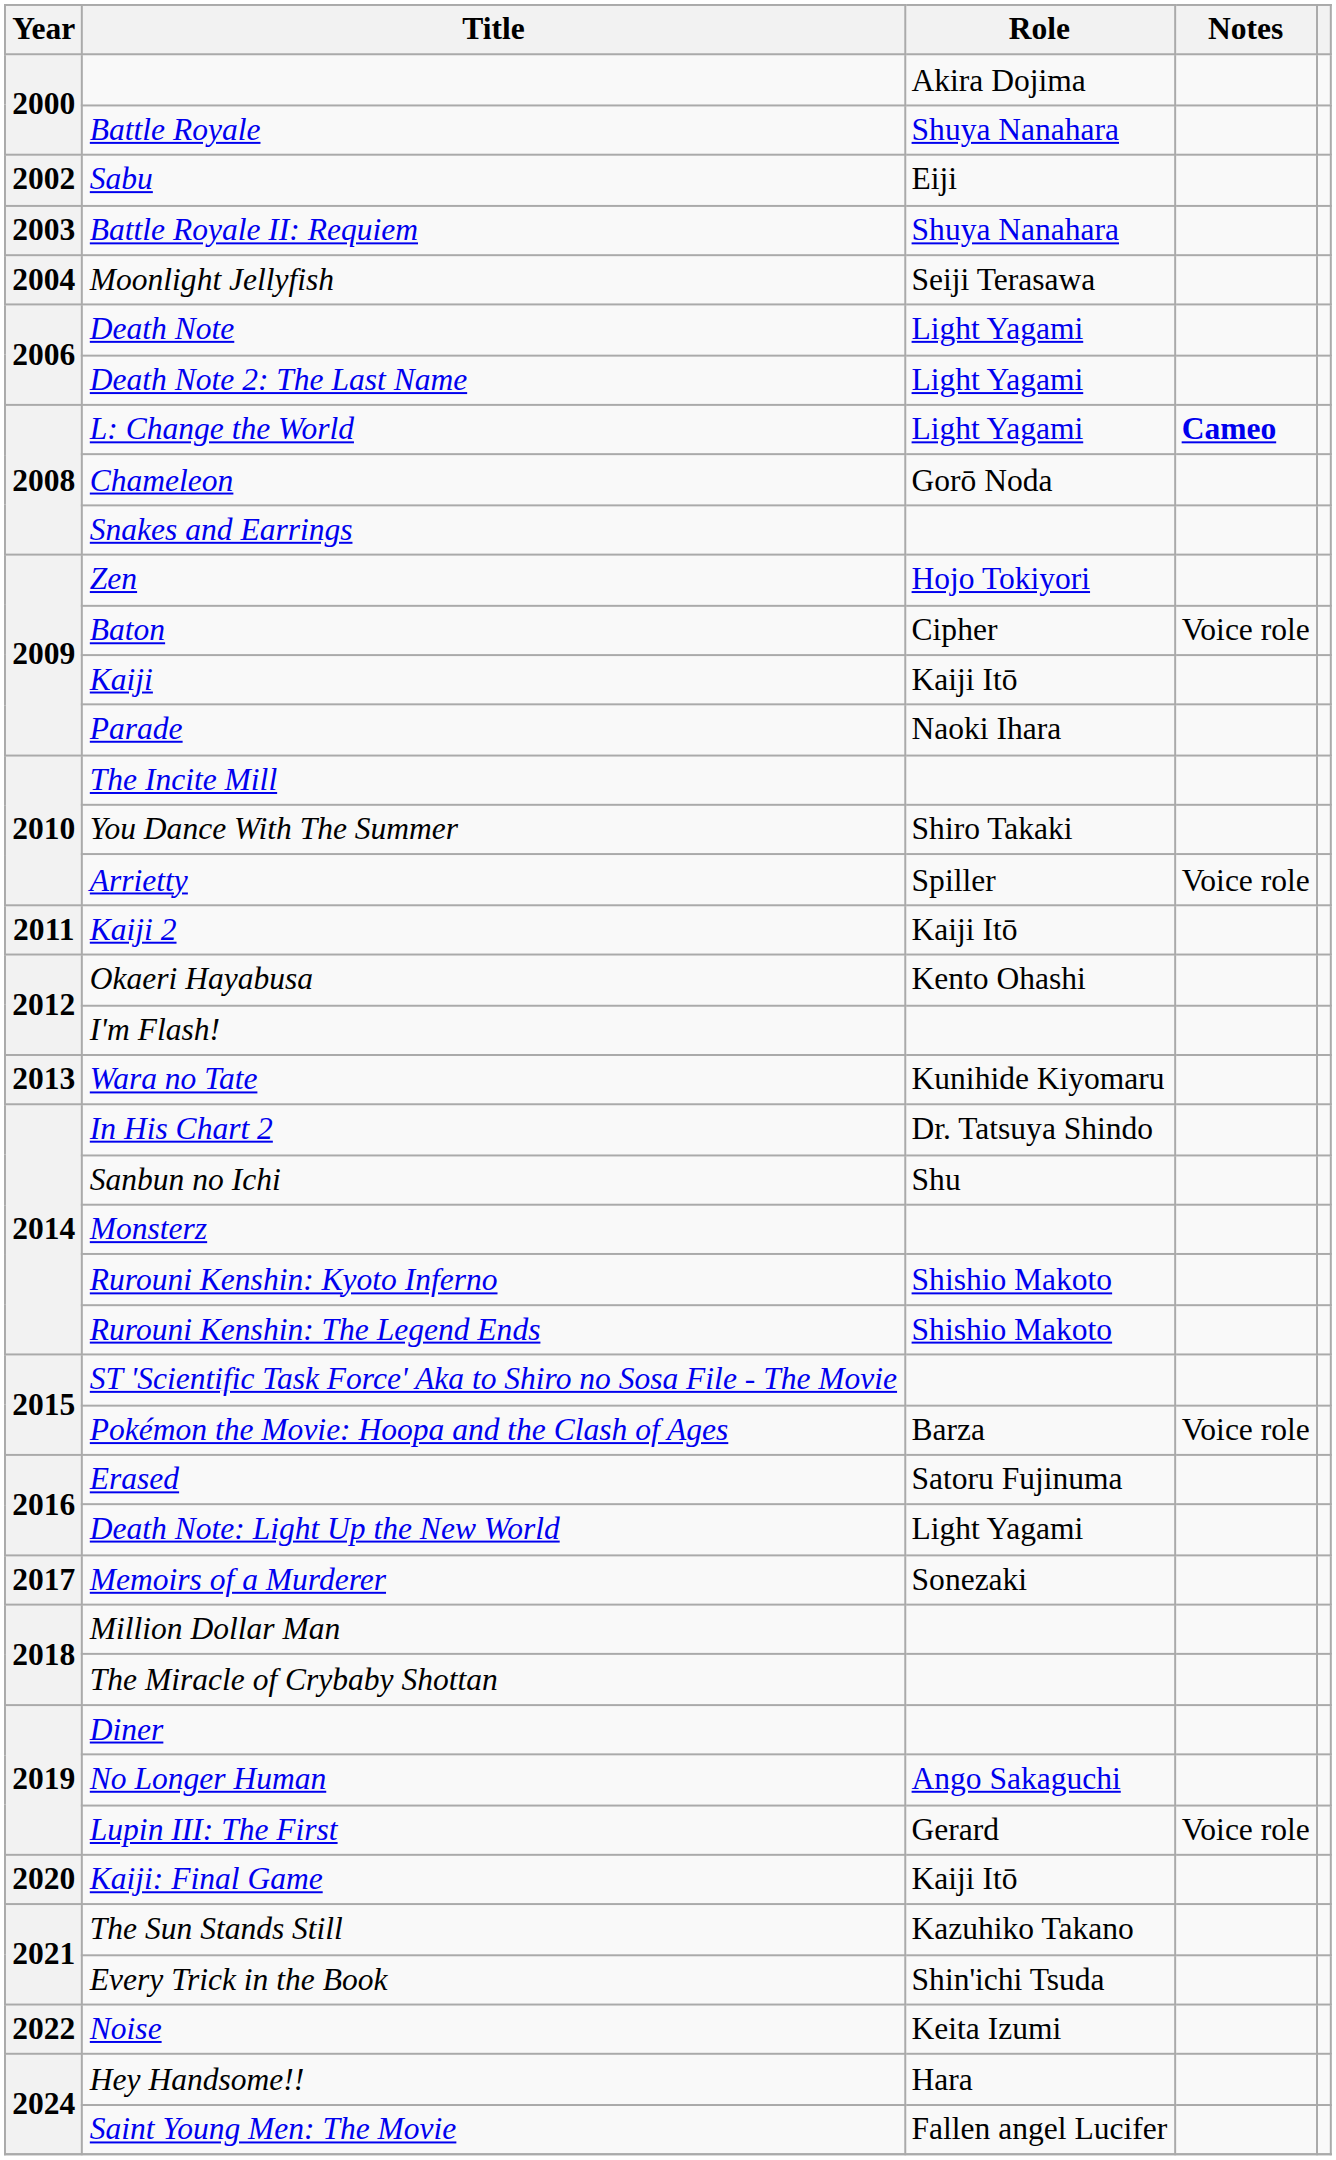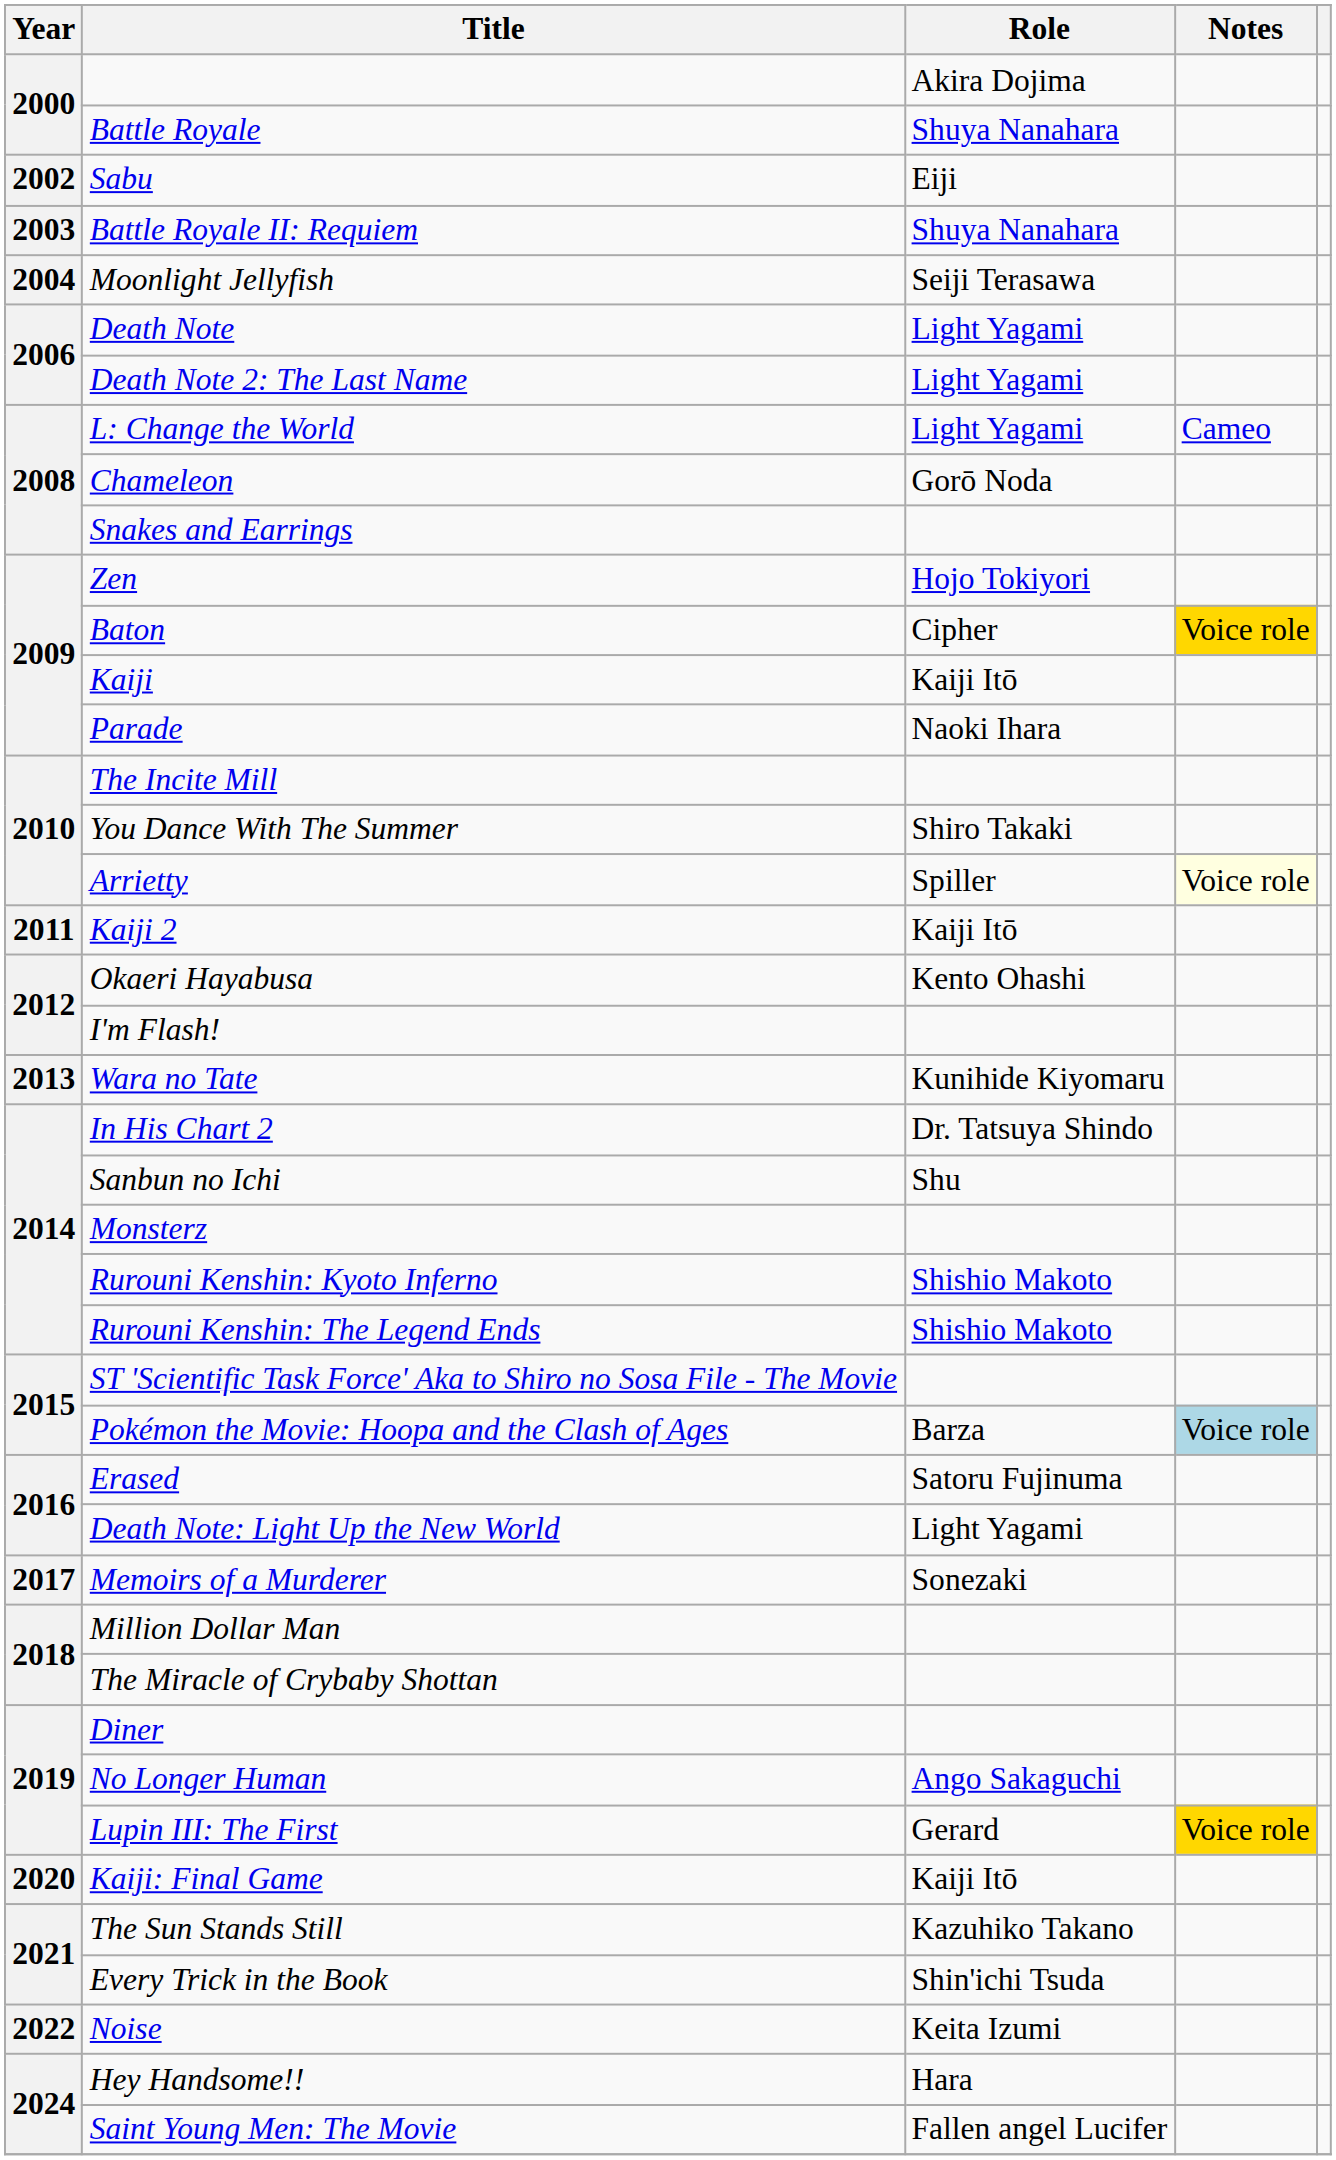L: Change the World | Notes: bold -> normal
Baton | Notes: no background -> gold background
Arrietty | Notes: no background -> lightyellow background
Pokémon the Movie: Hoopa and the Clash of Ages | Notes: no background -> lightblue background
Lupin III: The First | Notes: no background -> gold background
